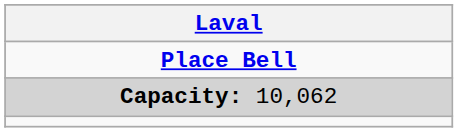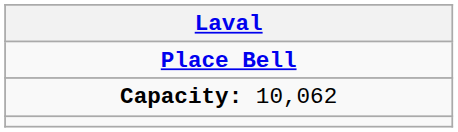row 3 | column 1: lightgrey background -> no background
